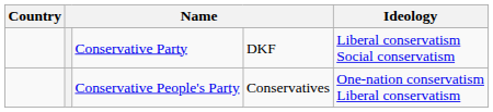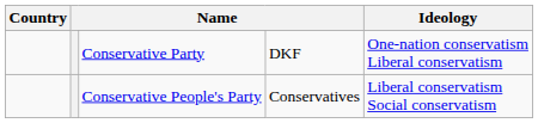Conservative Party | Ideology: Liberal conservatism Social conservatism -> One-nation conservatism Liberal conservatism
Conservative People's Party | Ideology: One-nation conservatism Liberal conservatism -> Liberal conservatism Social conservatism
